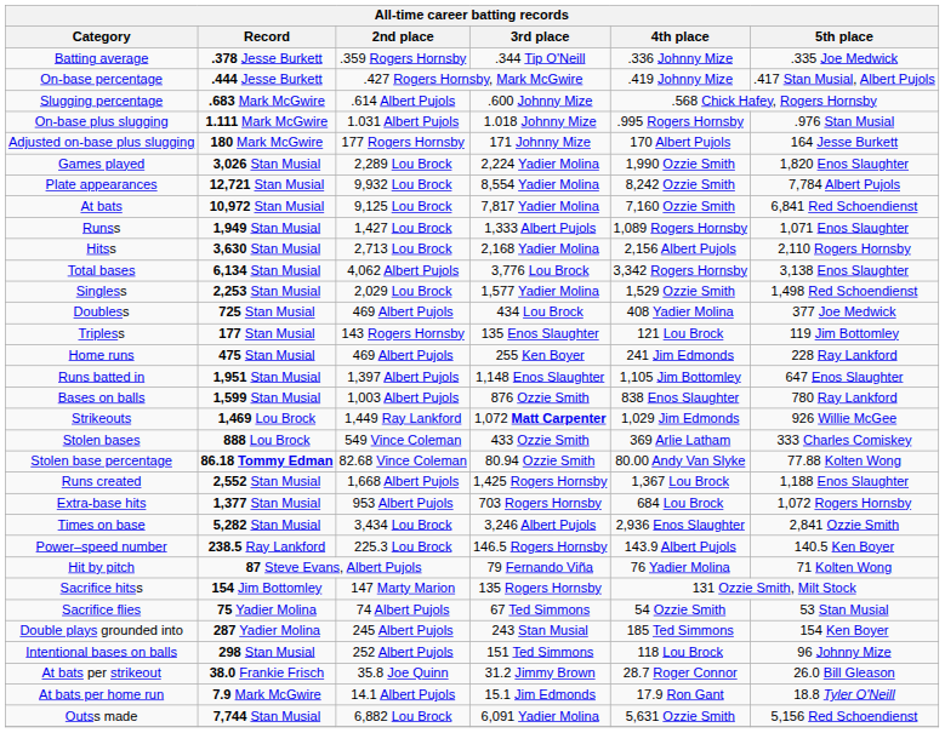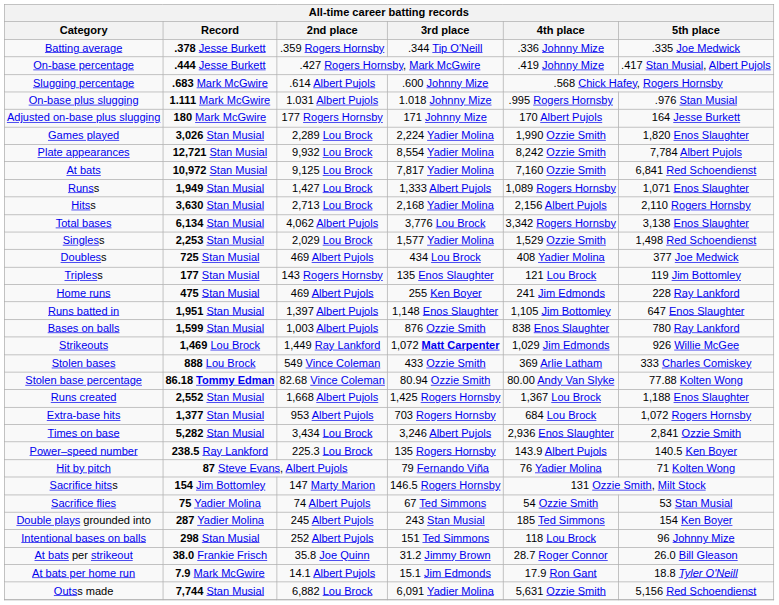Power–speed number | All-time career batting records / 3rd place: 146.5 Rogers Hornsby -> 135 Rogers Hornsby
Sacrifice hitss | All-time career batting records / 3rd place: 135 Rogers Hornsby -> 146.5 Rogers Hornsby
